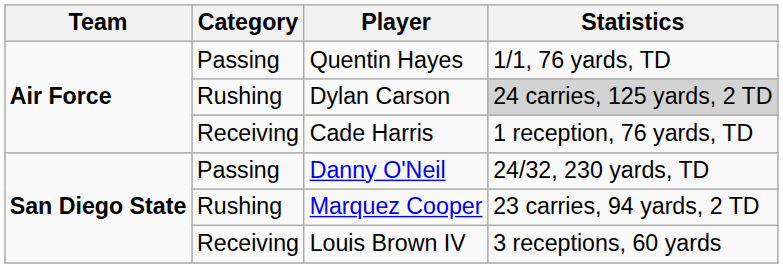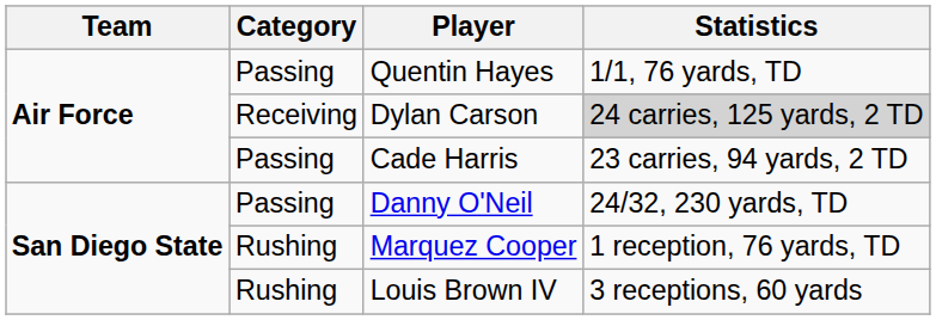Dylan Carson | Category: Rushing -> Receiving
Cade Harris | Category: Receiving -> Passing
Cade Harris | Statistics: 1 reception, 76 yards, TD -> 23 carries, 94 yards, 2 TD
Marquez Cooper | Statistics: 23 carries, 94 yards, 2 TD -> 1 reception, 76 yards, TD
Louis Brown IV | Category: Receiving -> Rushing
